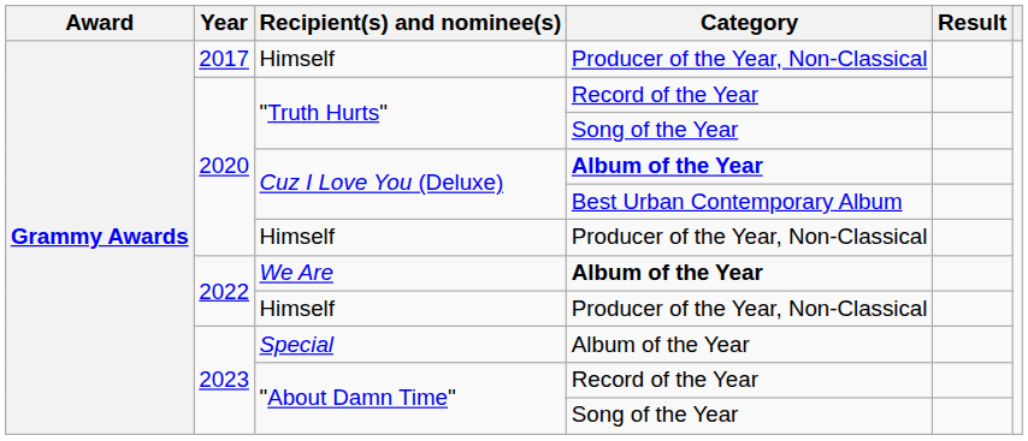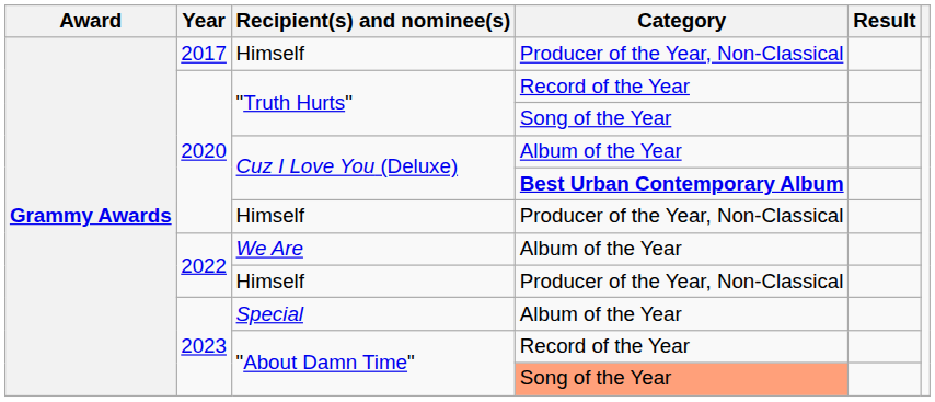Cuz I Love You (Deluxe) / Album of the Year | Category: bold -> normal
Cuz I Love You (Deluxe) / Best Urban Contemporary Album | Category: normal -> bold
We Are | Category: bold -> normal
"About Damn Time" / Song of the Year | Category: no background -> lightsalmon background
